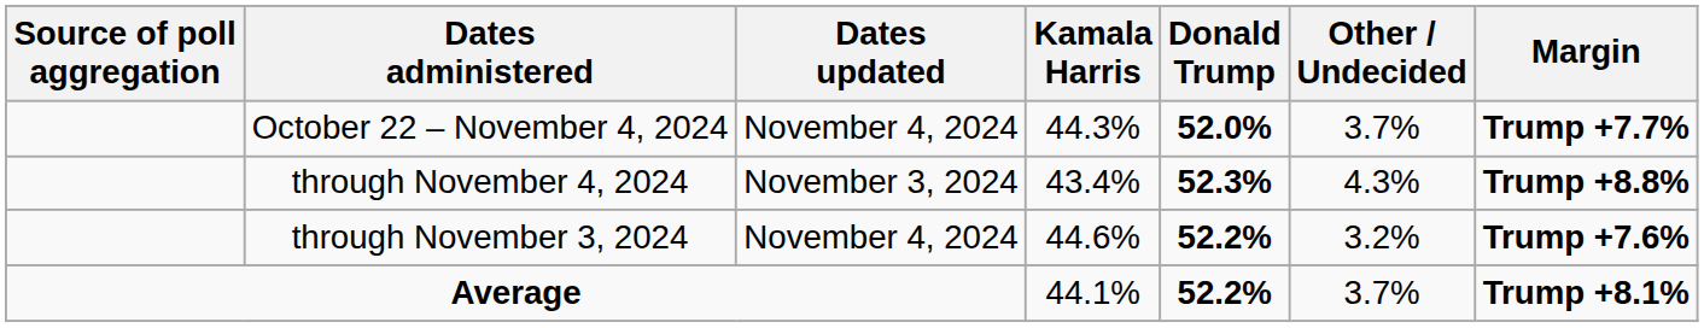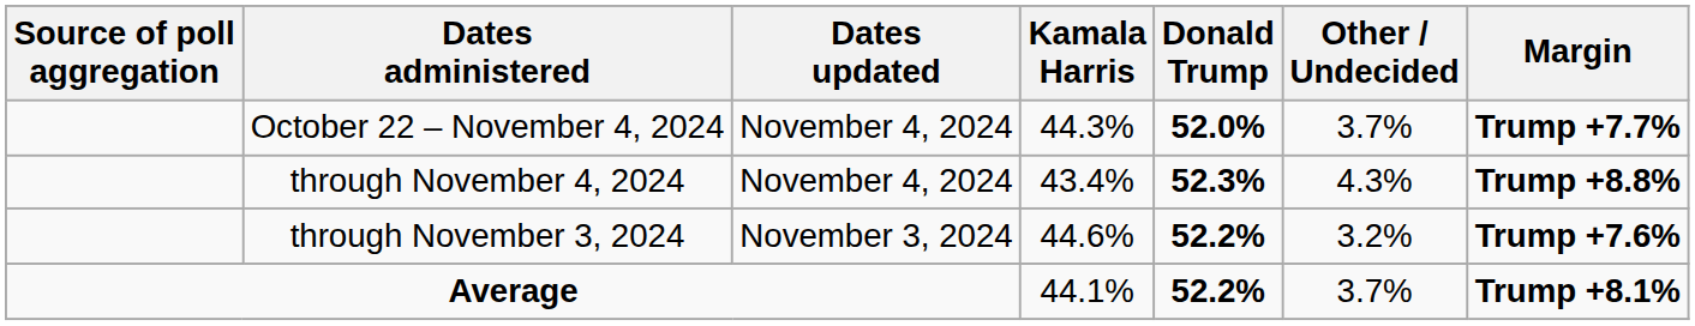through November 4, 2024 | Dates updated: November 3, 2024 -> November 4, 2024
through November 3, 2024 | Dates updated: November 4, 2024 -> November 3, 2024
